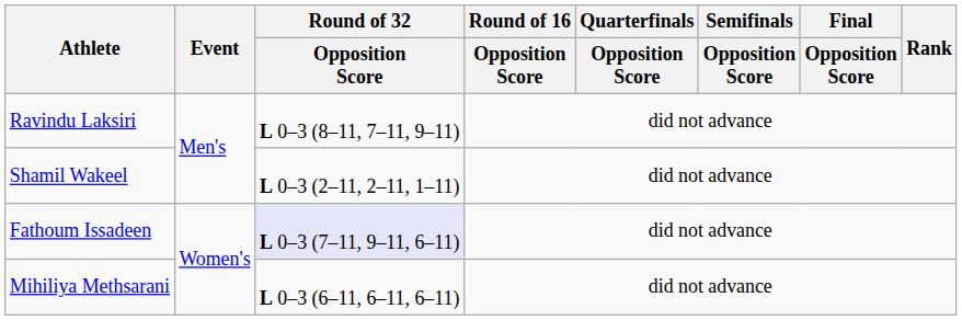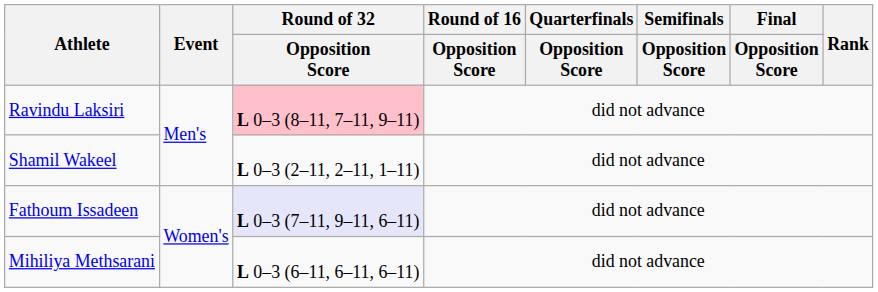Ravindu Laksiri | Round of 32 / Opposition Score: no background -> pink background
